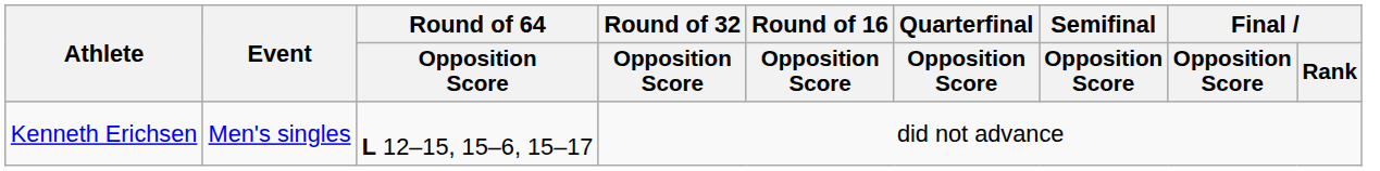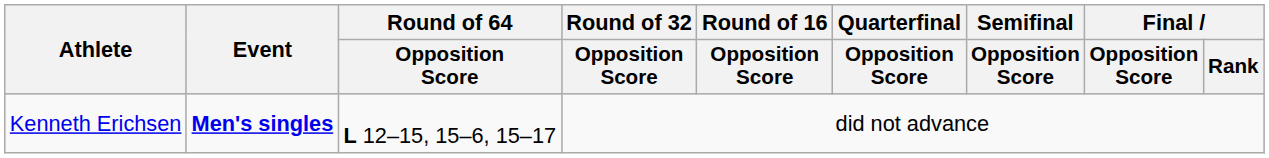Kenneth Erichsen | Event: normal -> bold
